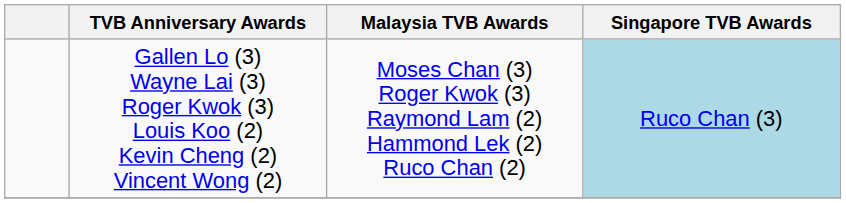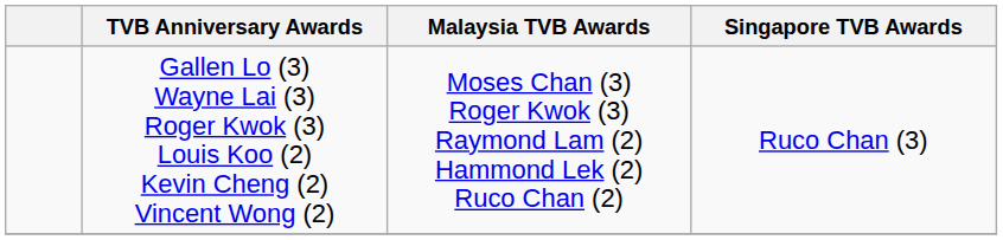row 2 | Singapore TVB Awards: lightblue background -> no background
